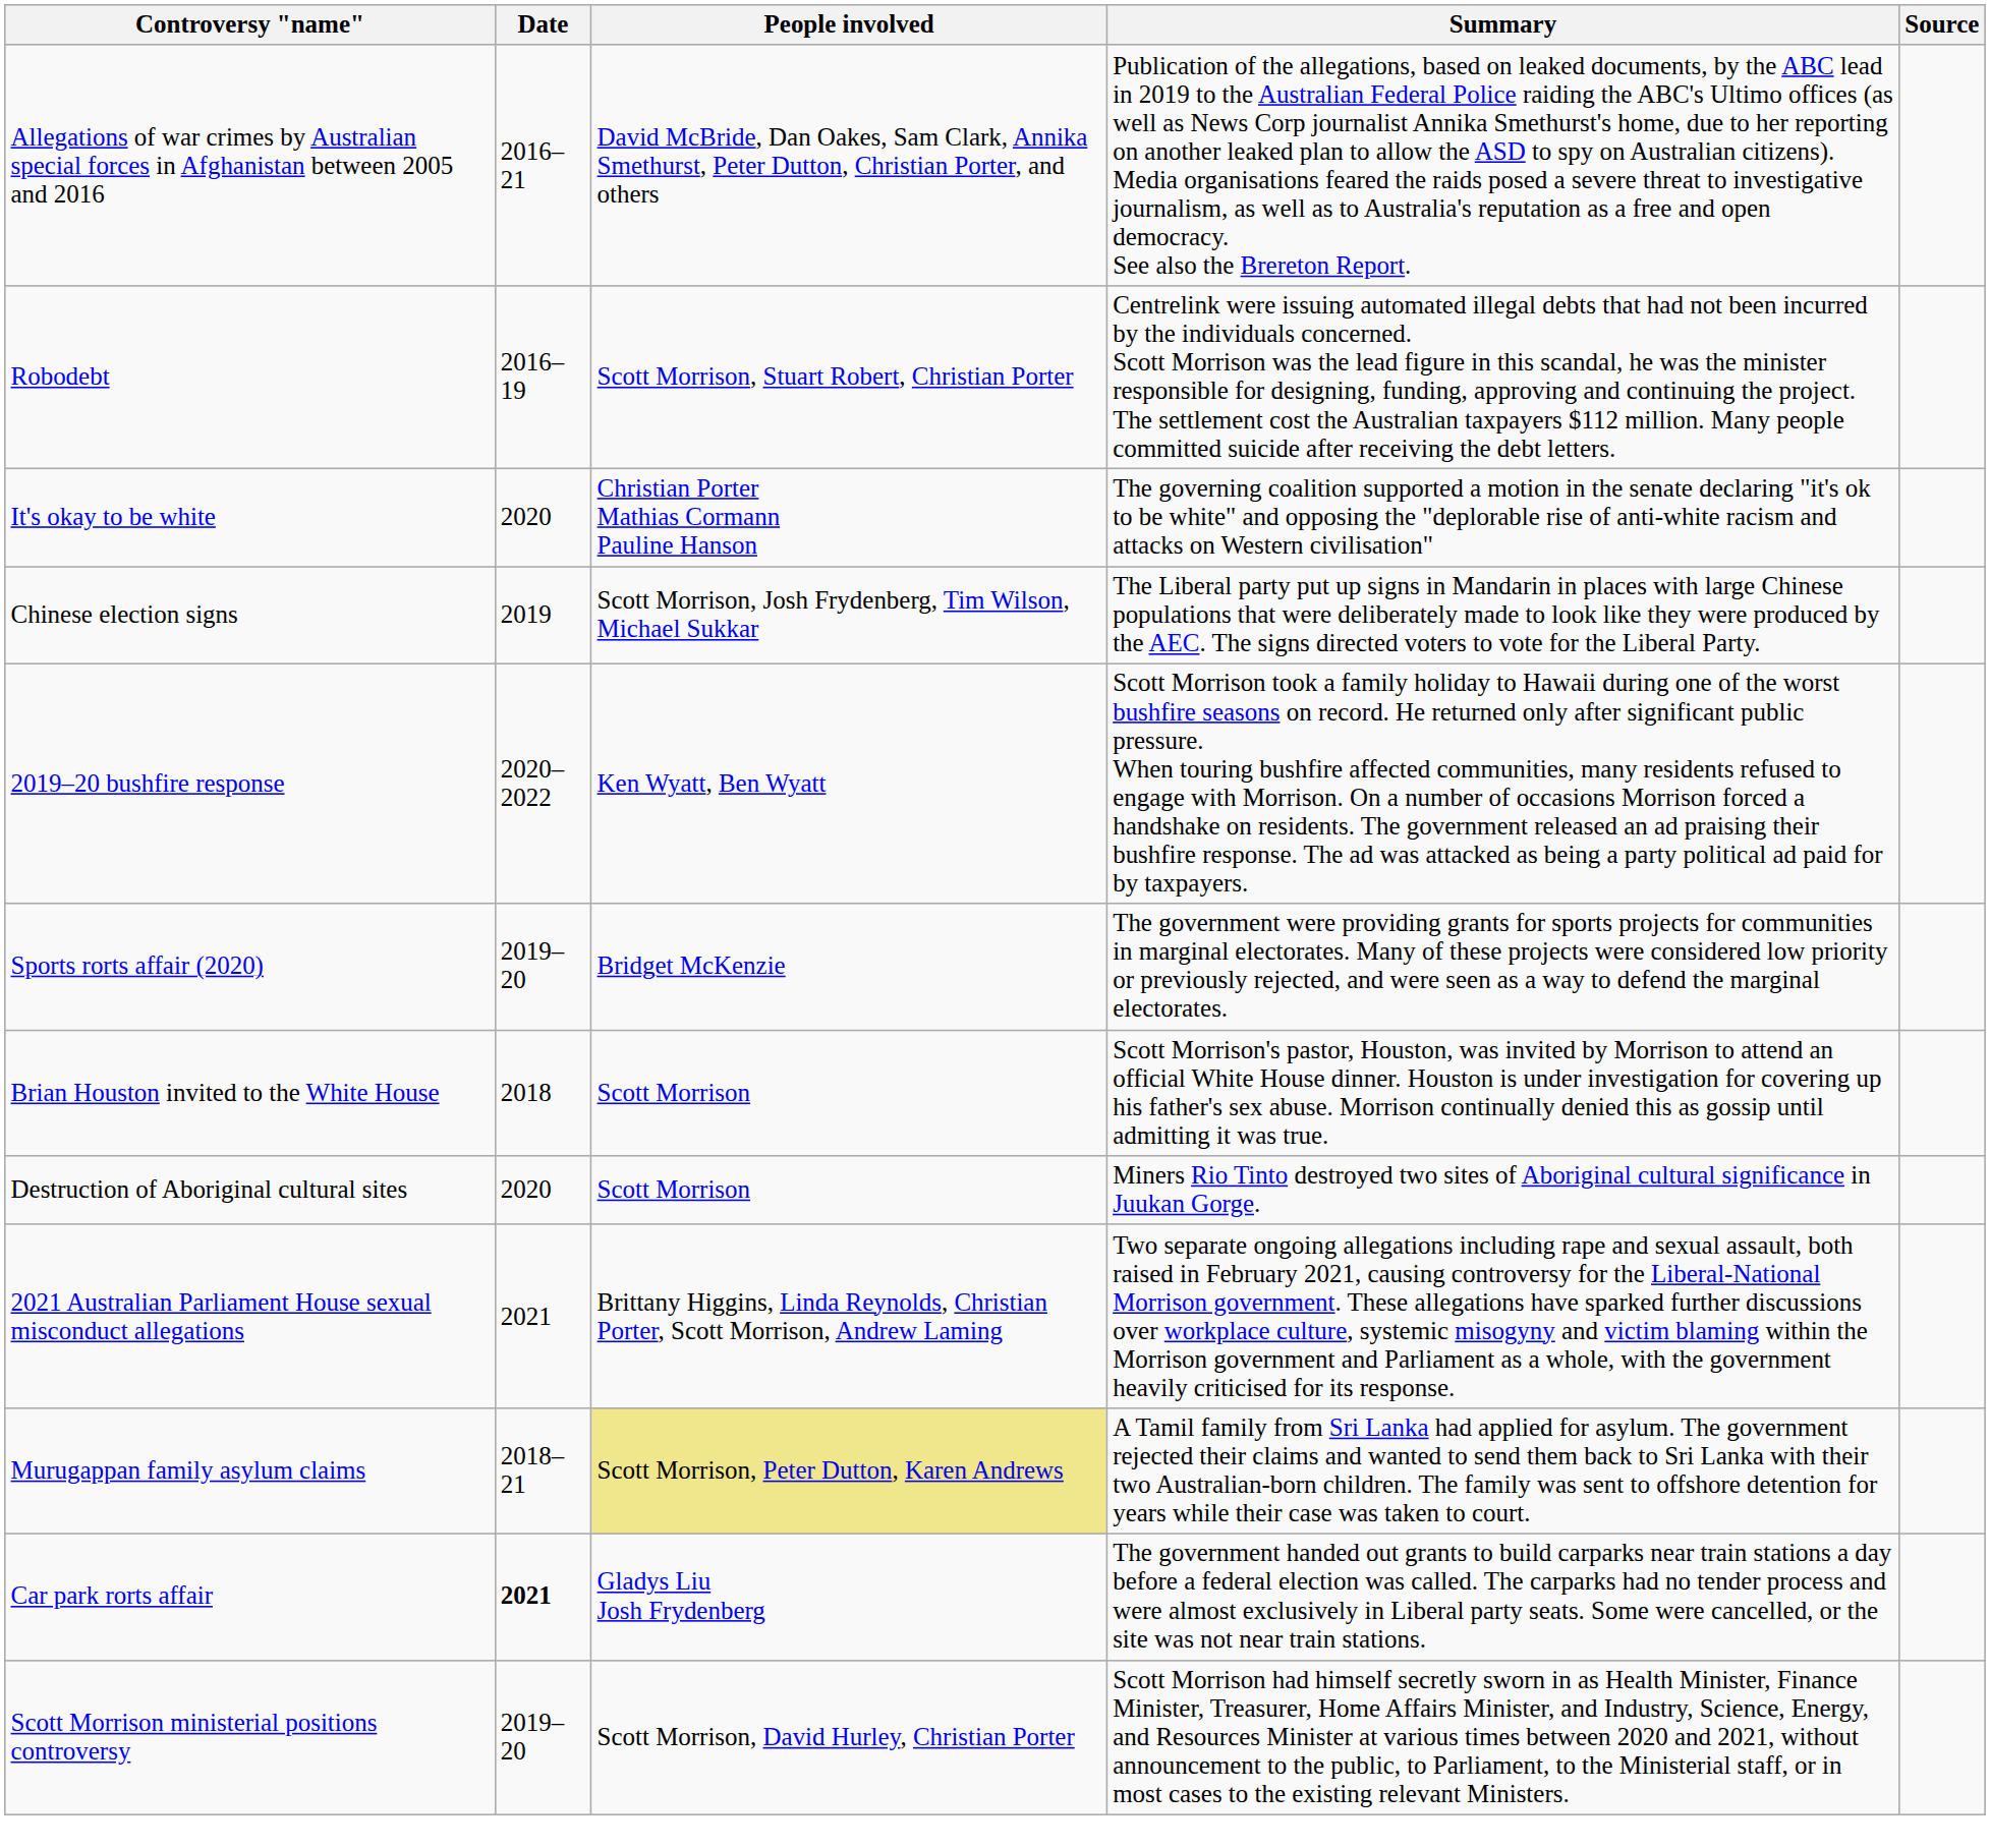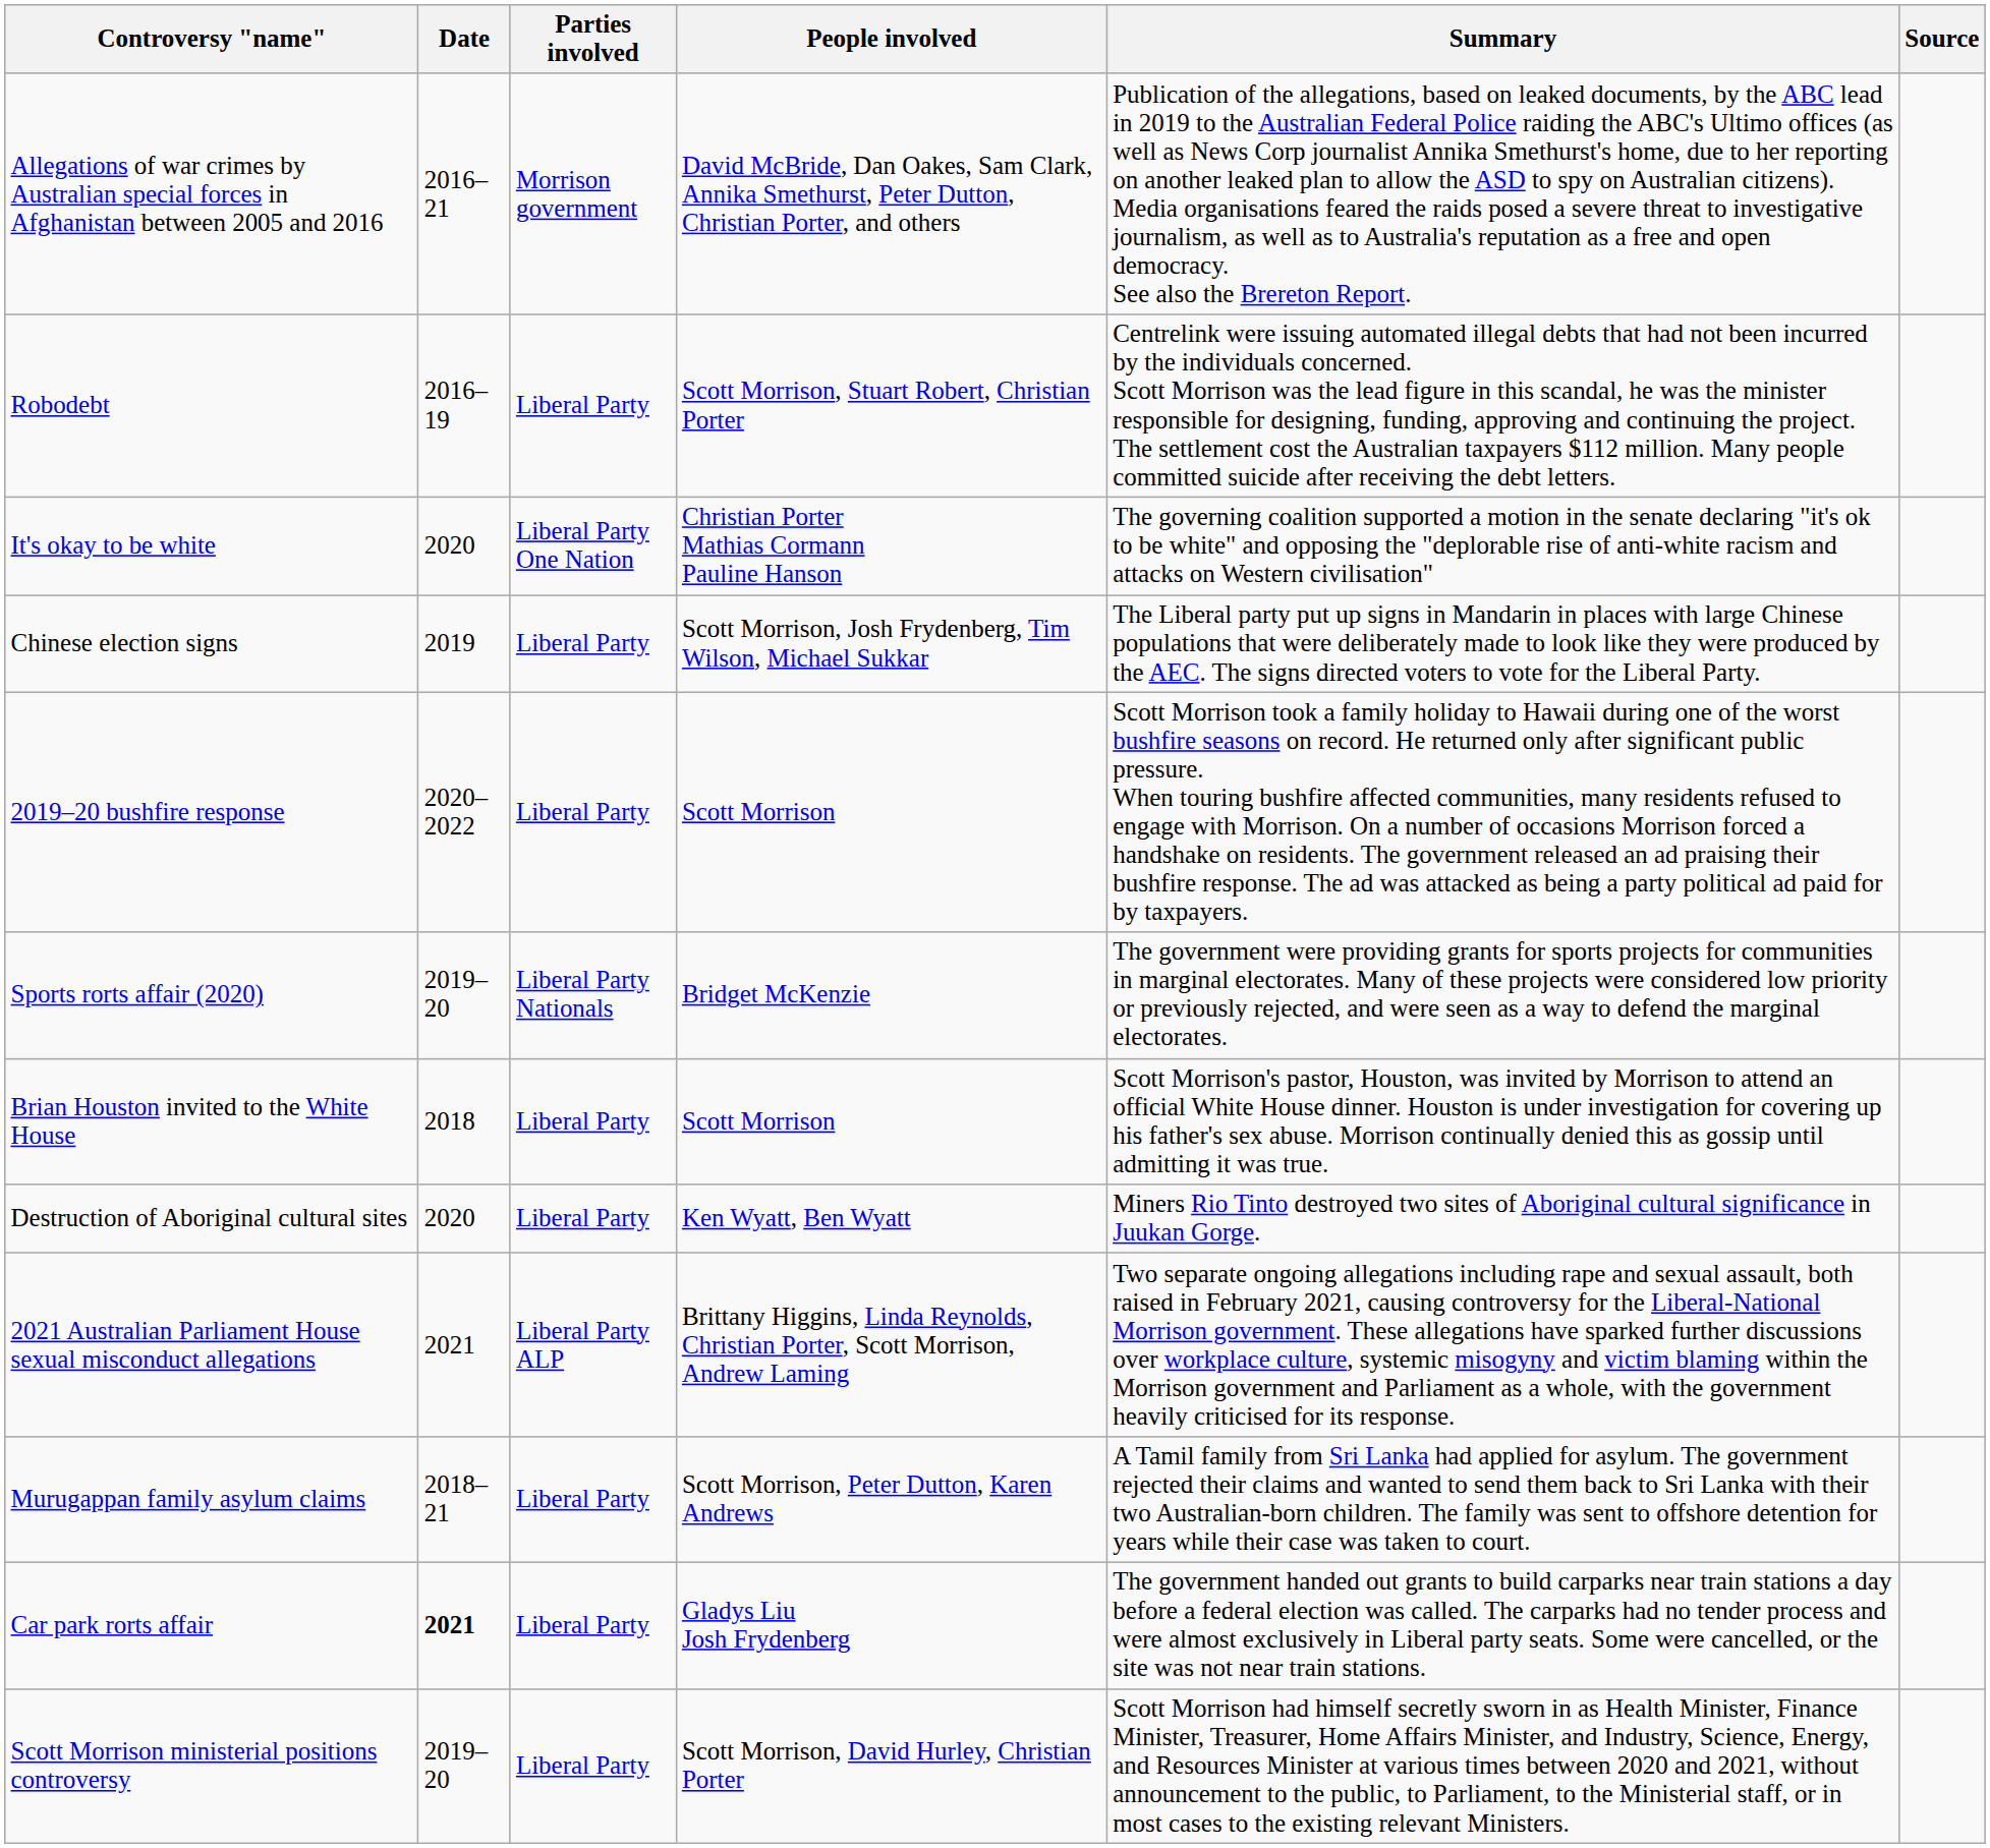+ column: Parties involved | Morrison government | Liberal Party | Liberal Party One Nation | Liberal Party | Liberal Party | Liberal Party Nationals | Liberal Party | Liberal Party | Liberal Party ALP | Liberal Party | Liberal Party | Liberal Party
2019–20 bushfire response | People involved: Ken Wyatt, Ben Wyatt -> Scott Morrison
Destruction of Aboriginal cultural sites | People involved: Scott Morrison -> Ken Wyatt, Ben Wyatt
Murugappan family asylum claims | People involved: khaki background -> no background
